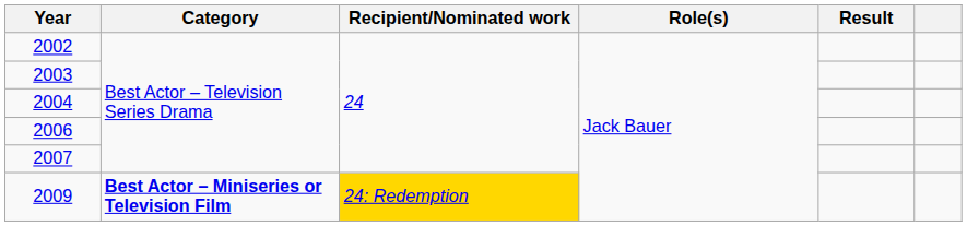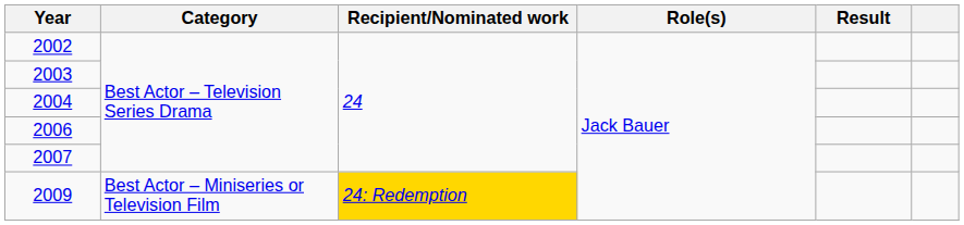2009 | Category: bold -> normal
